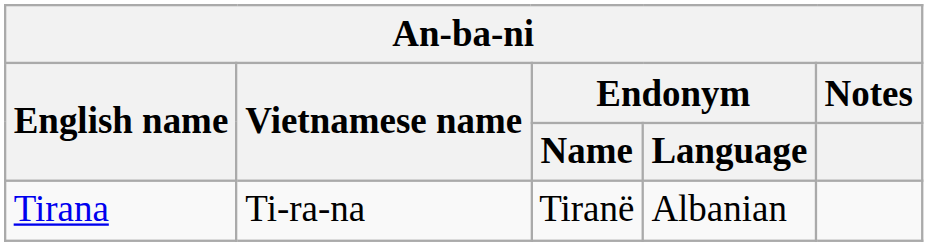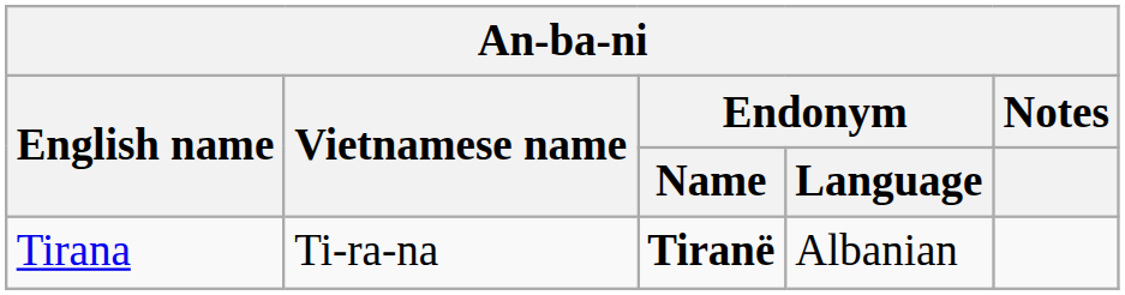Tirana | Endonym / Name: normal -> bold
